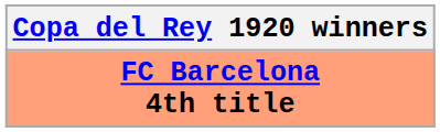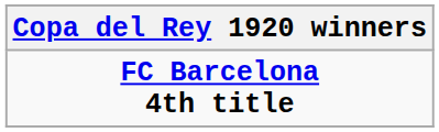row 2 | column 1: lightsalmon background -> no background
